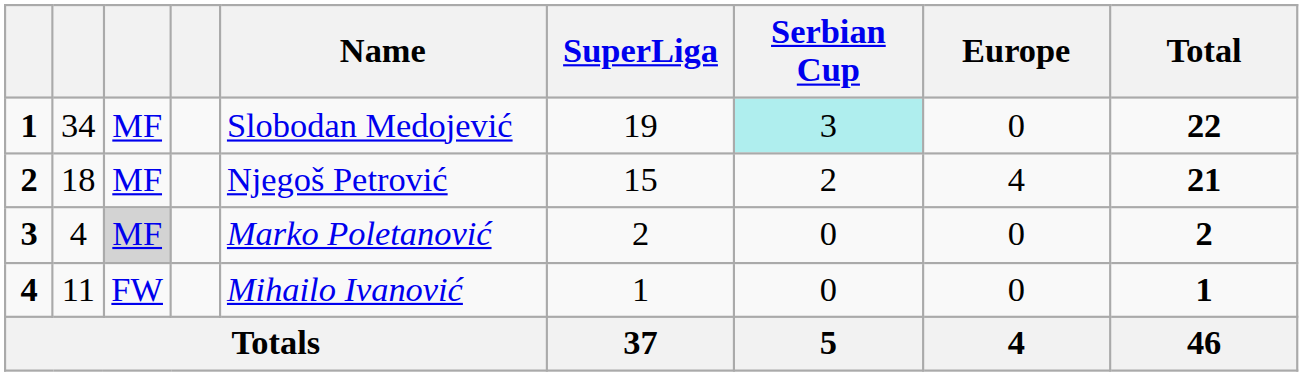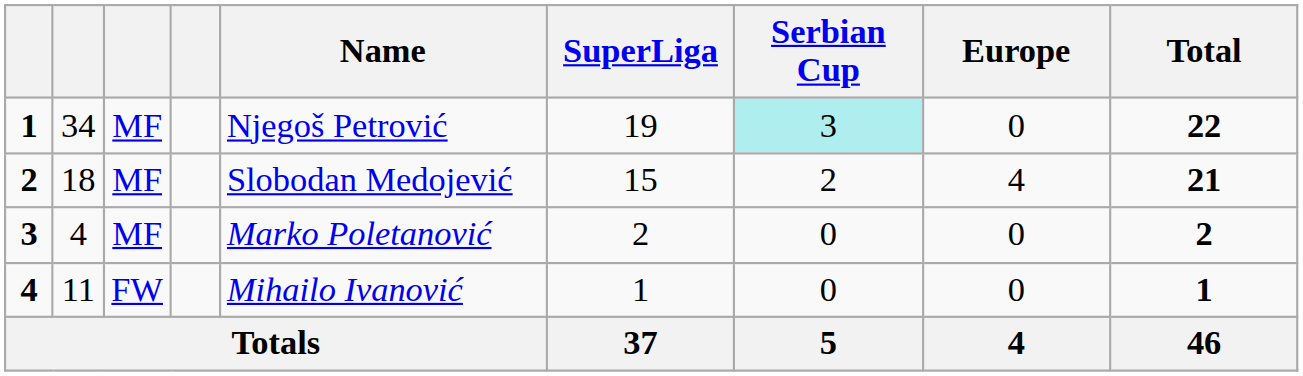row 2 | Name: Slobodan Medojević -> Njegoš Petrović
row 3 | Name: Njegoš Petrović -> Slobodan Medojević
row 4 | column 3: lightgrey background -> no background
